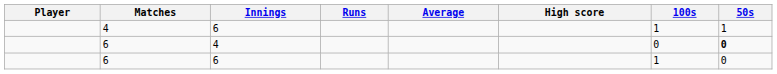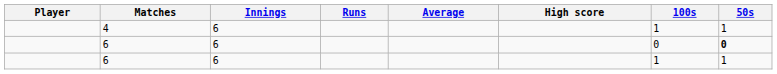row 3 | Innings: 4 -> 6
row 4 | 50s: 0 -> 1
